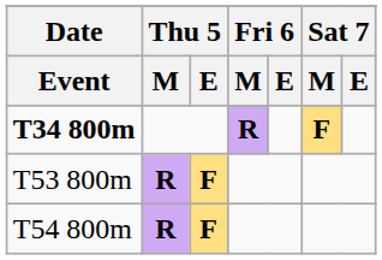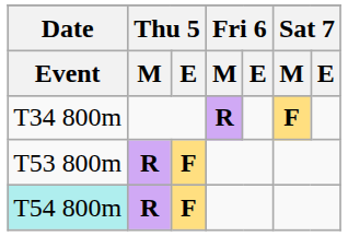T34 800m | Date / Event: bold -> normal
T54 800m | Date / Event: no background -> paleturquoise background
